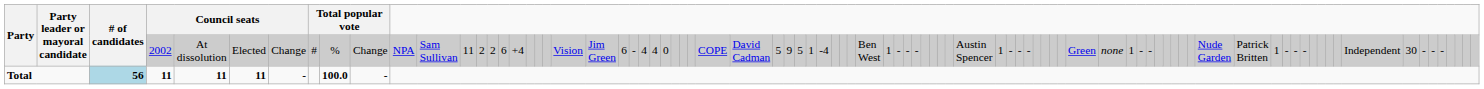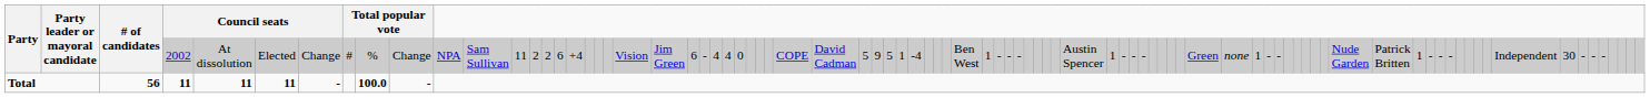row 3 | # of candidates: lightblue background -> no background
